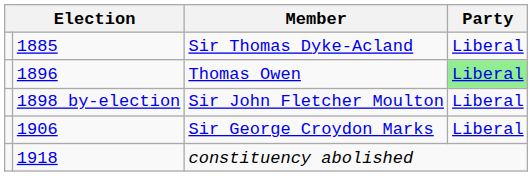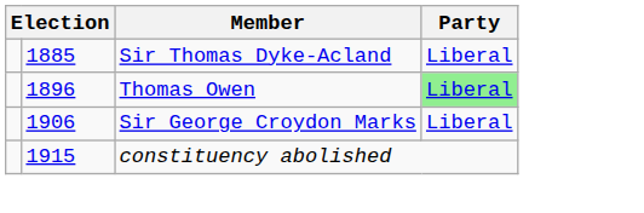- row: 1898 by-election | Sir John Fletcher Moulton | Liberal
constituency abolished | column 2: 1918 -> 1915
